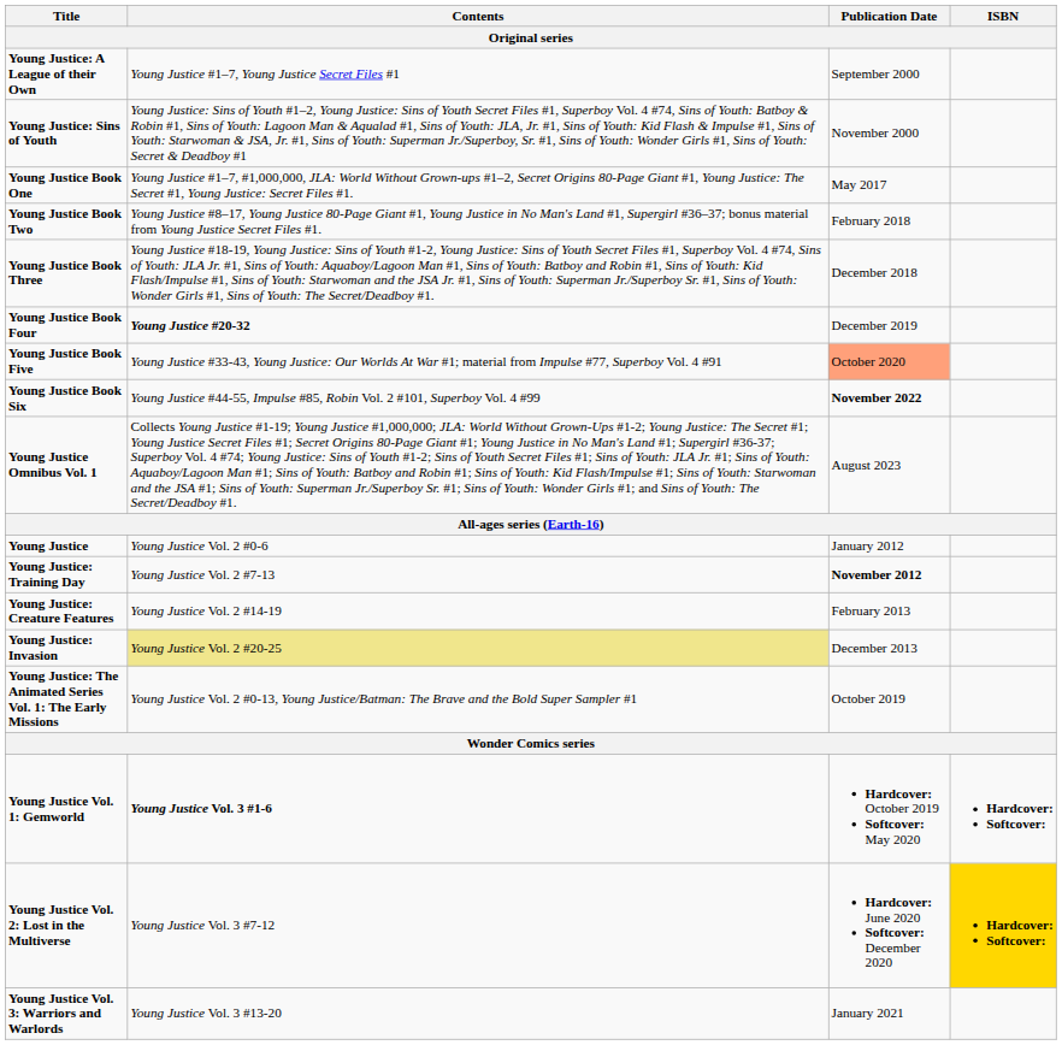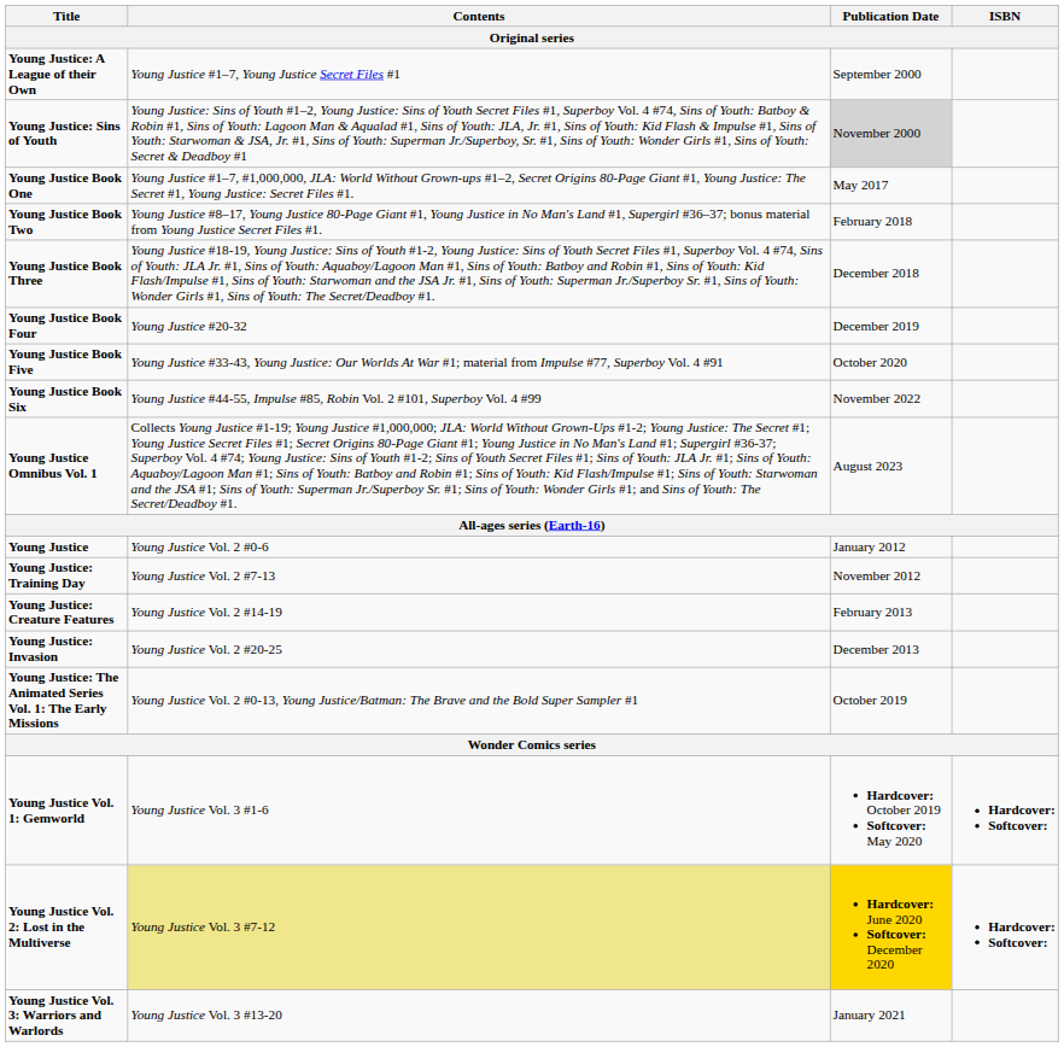Young Justice: Sins of Youth | Publication Date: no background -> lightgrey background
Young Justice Book Four | Contents: bold -> normal
Young Justice Book Five | Publication Date: lightsalmon background -> no background
Young Justice Book Six | Publication Date: bold -> normal
Young Justice: Training Day | Publication Date: bold -> normal
Young Justice: Invasion | Contents: khaki background -> no background
Young Justice Vol. 1: Gemworld | Contents: bold -> normal
Young Justice Vol. 2: Lost in the Multiverse | Contents: no background -> khaki background
Young Justice Vol. 2: Lost in the Multiverse | Publication Date: no background -> gold background
Young Justice Vol. 2: Lost in the Multiverse | ISBN: gold background -> no background
